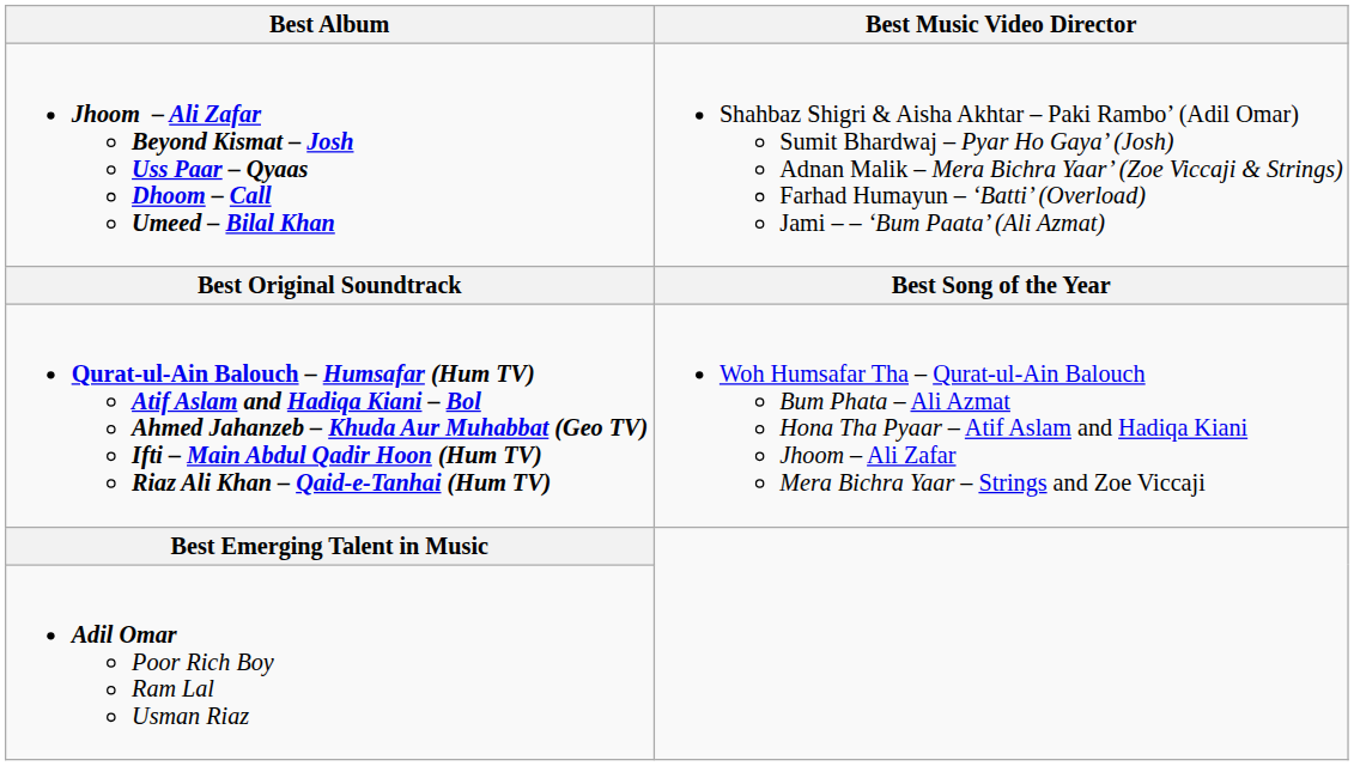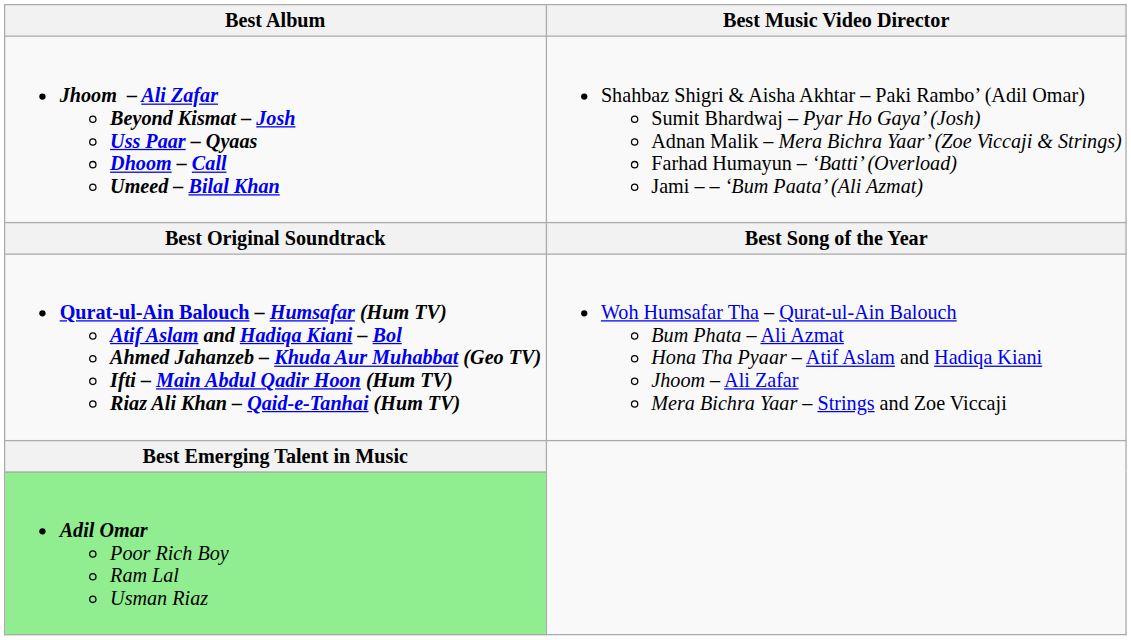Adil Omar Poor Rich Boy Ram Lal Usman Riaz | Best Album: no background -> lightgreen background
